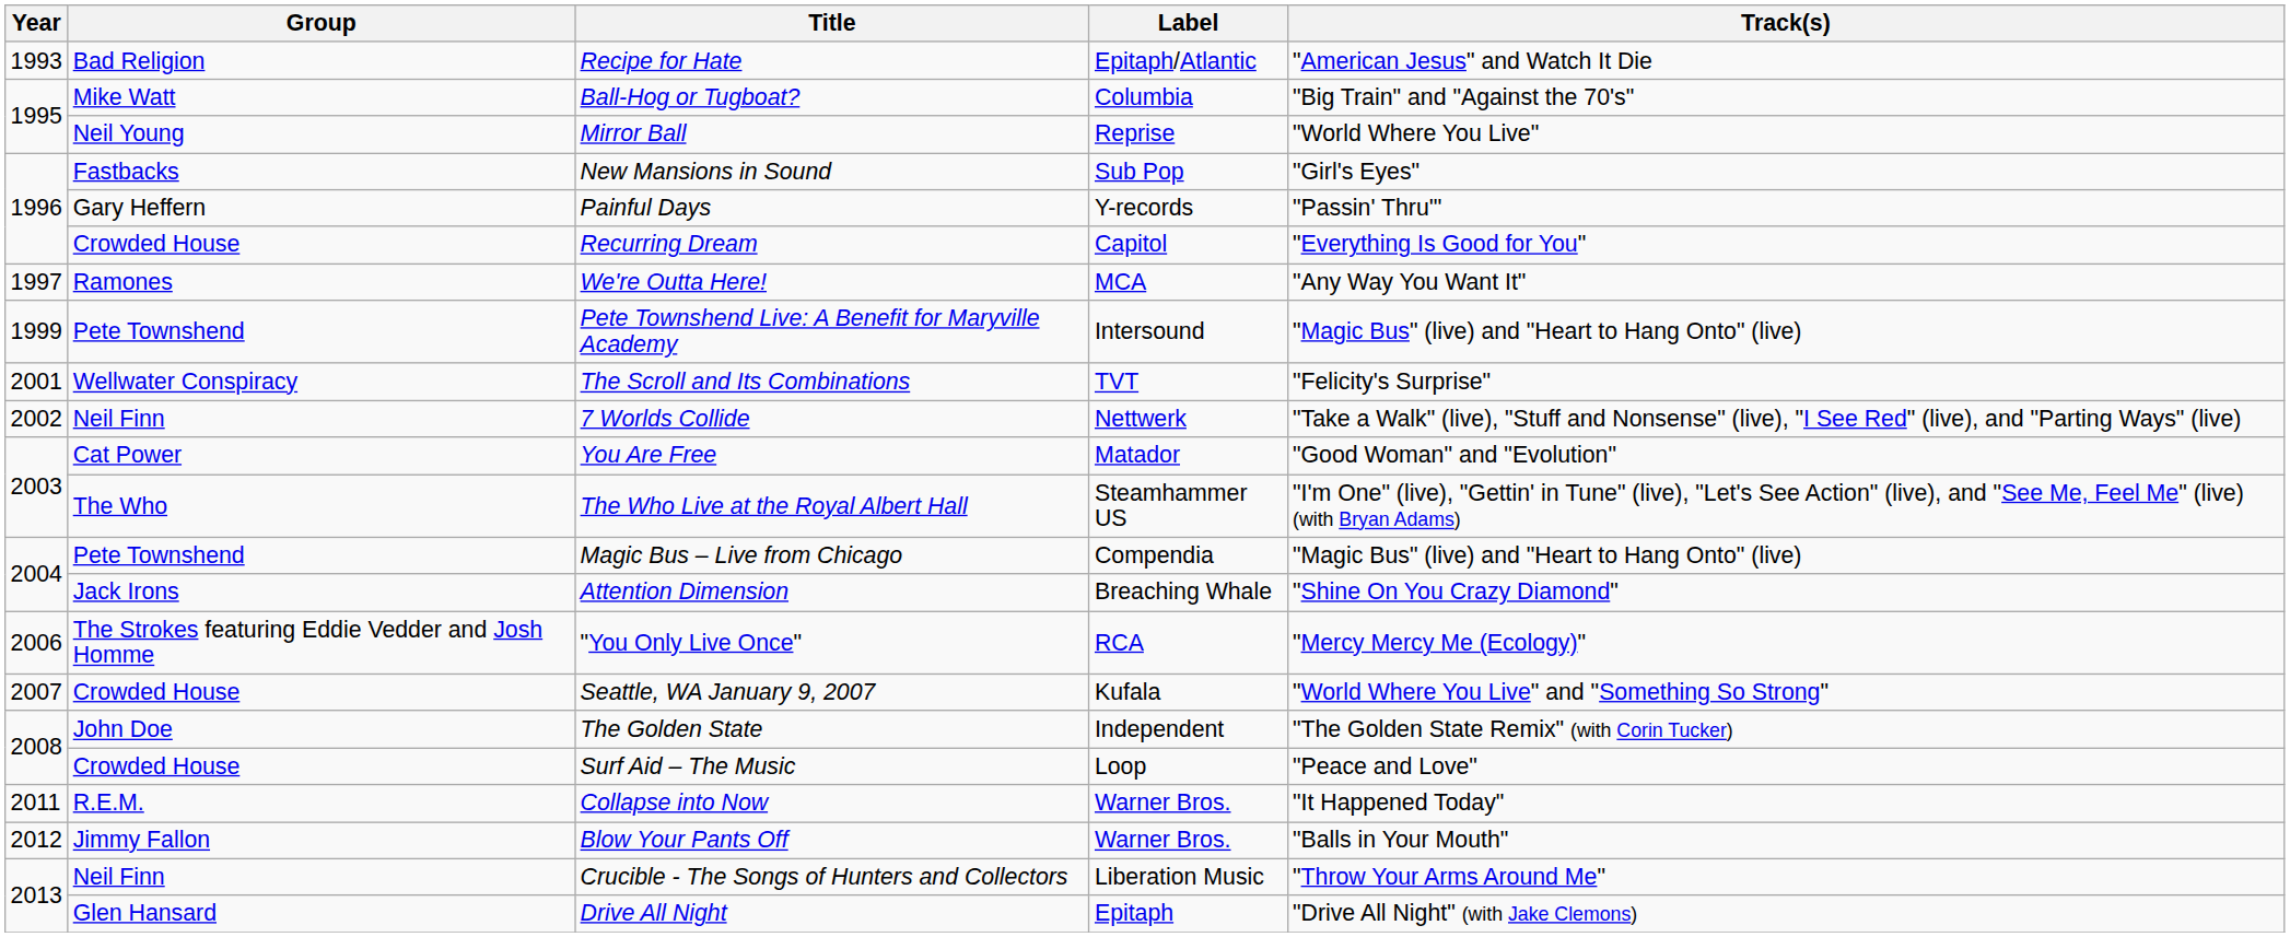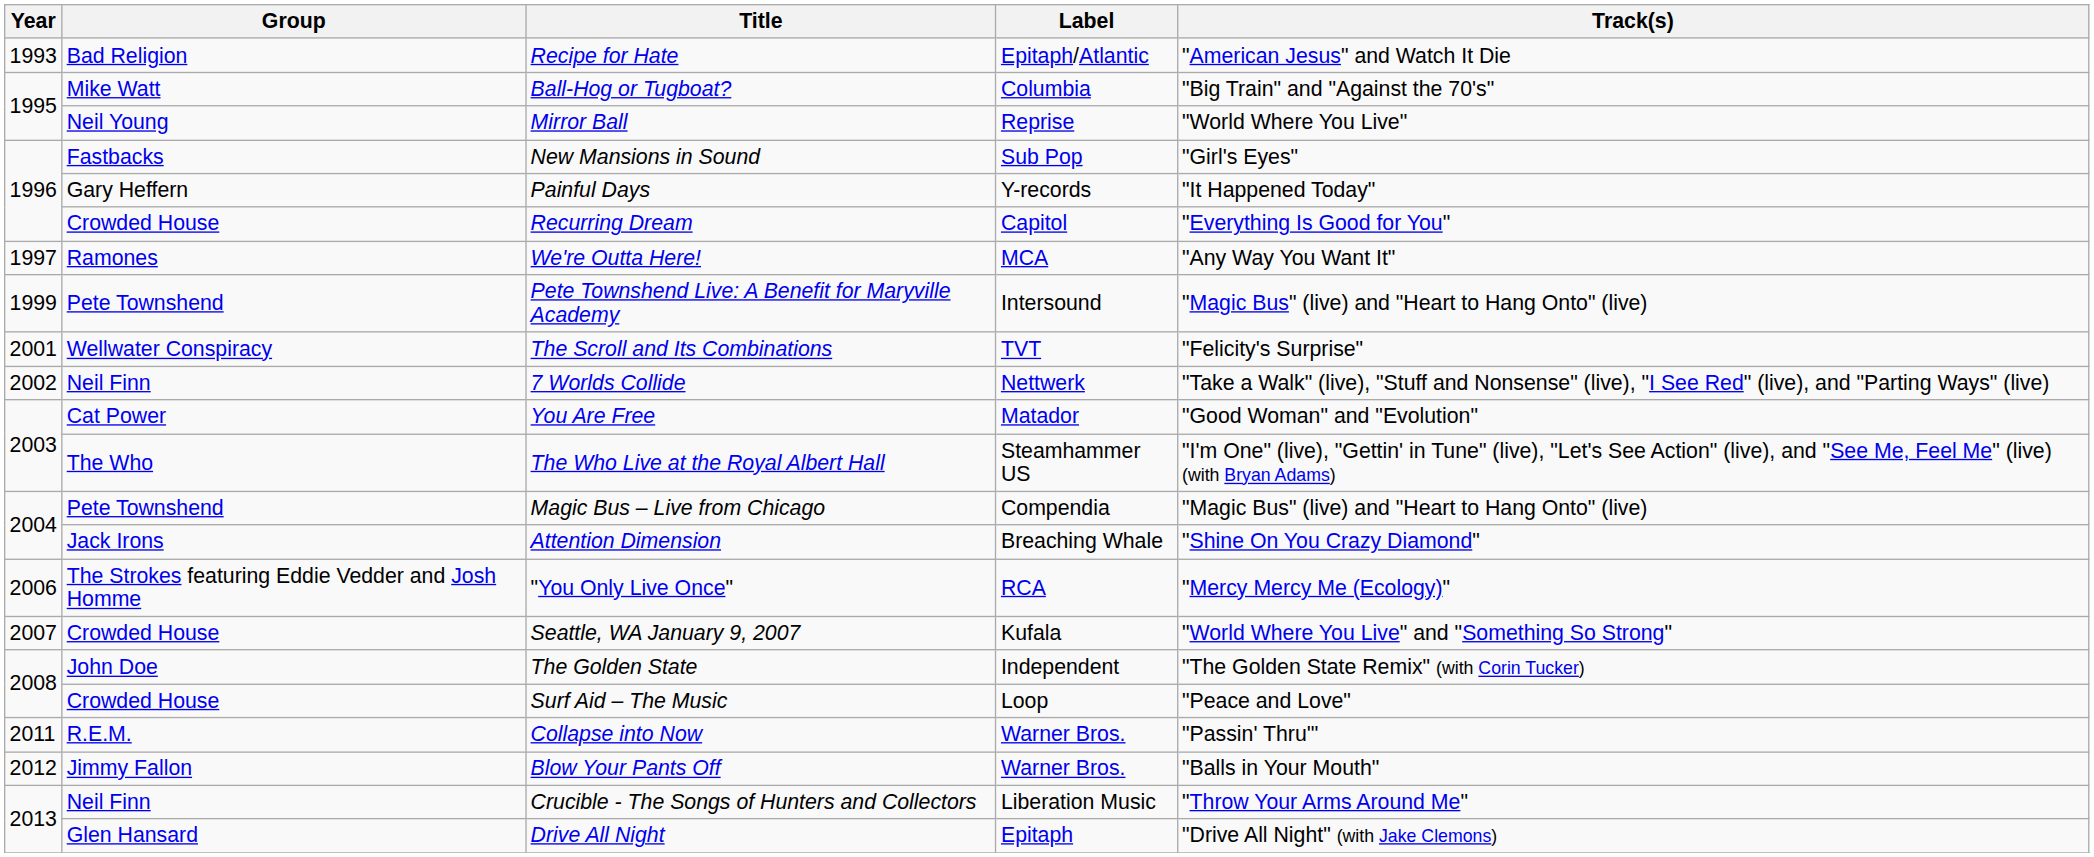Painful Days | Track(s): "Passin' Thru'" -> "It Happened Today"
Collapse into Now | Track(s): "It Happened Today" -> "Passin' Thru'"
